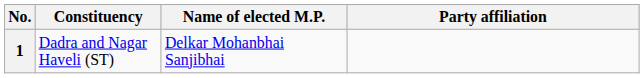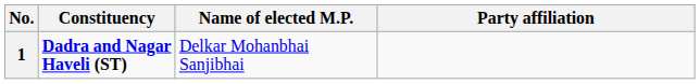1 | Constituency: normal -> bold
